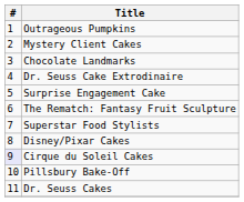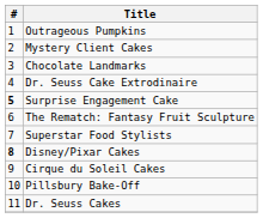Surprise Engagement Cake | #: normal -> bold
Disney/Pixar Cakes | #: normal -> bold
Cirque du Soleil Cakes | #: lavender background -> no background
